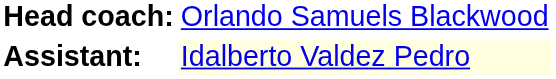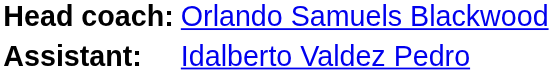Assistant: | column 2: lightyellow background -> no background
